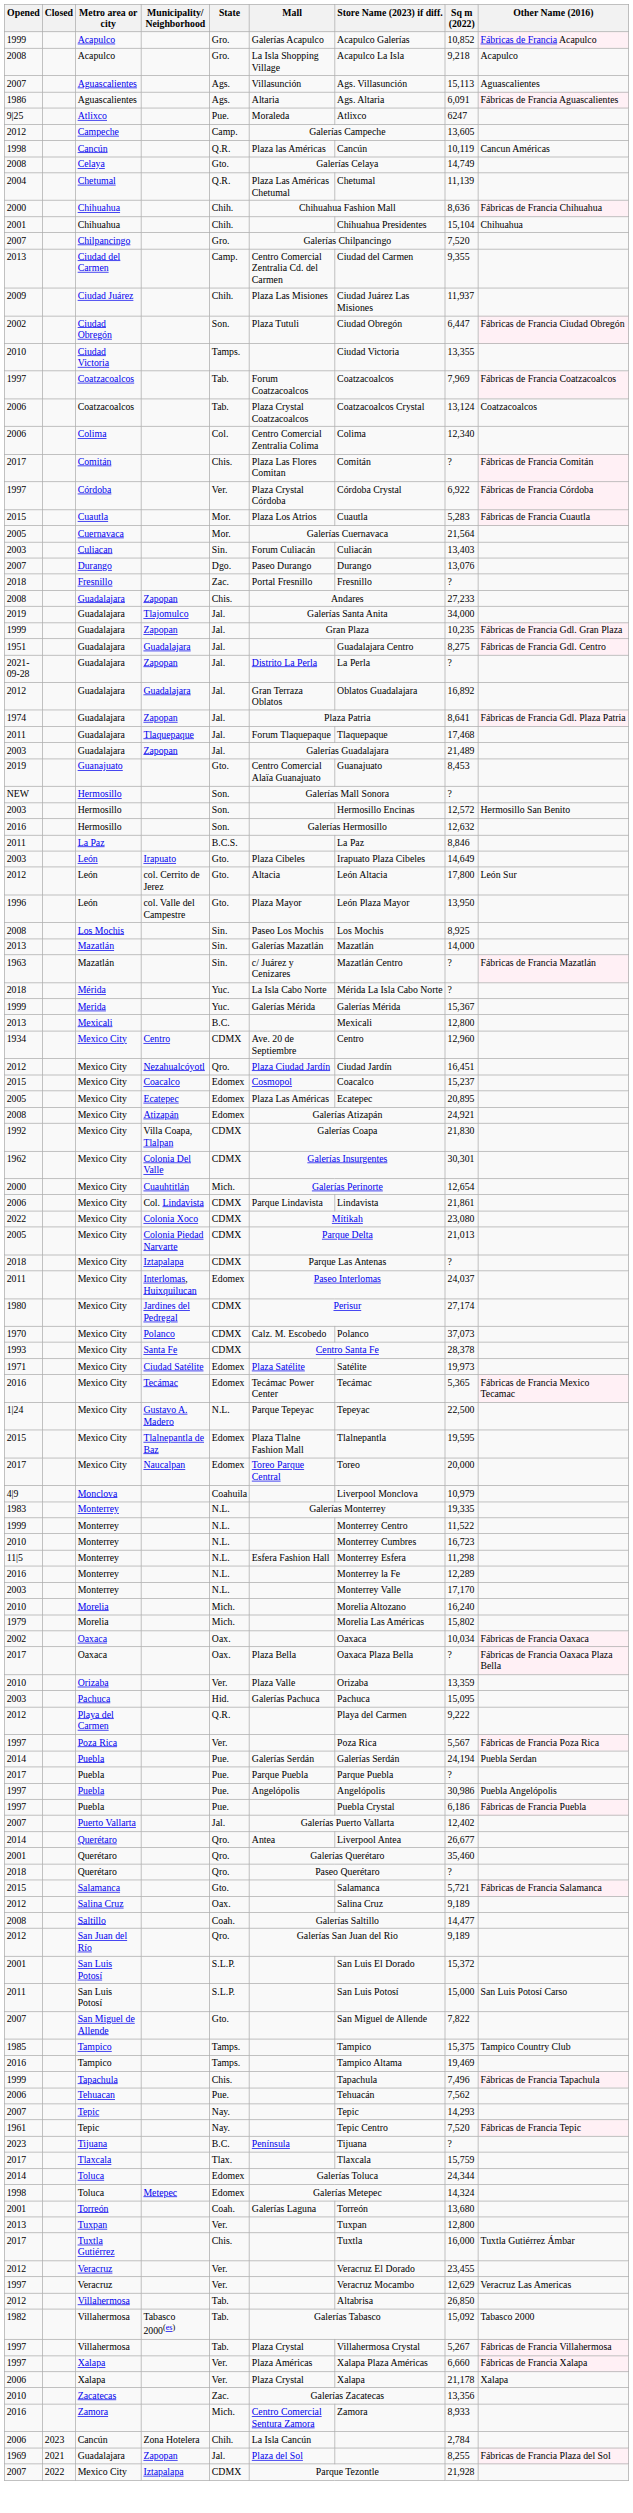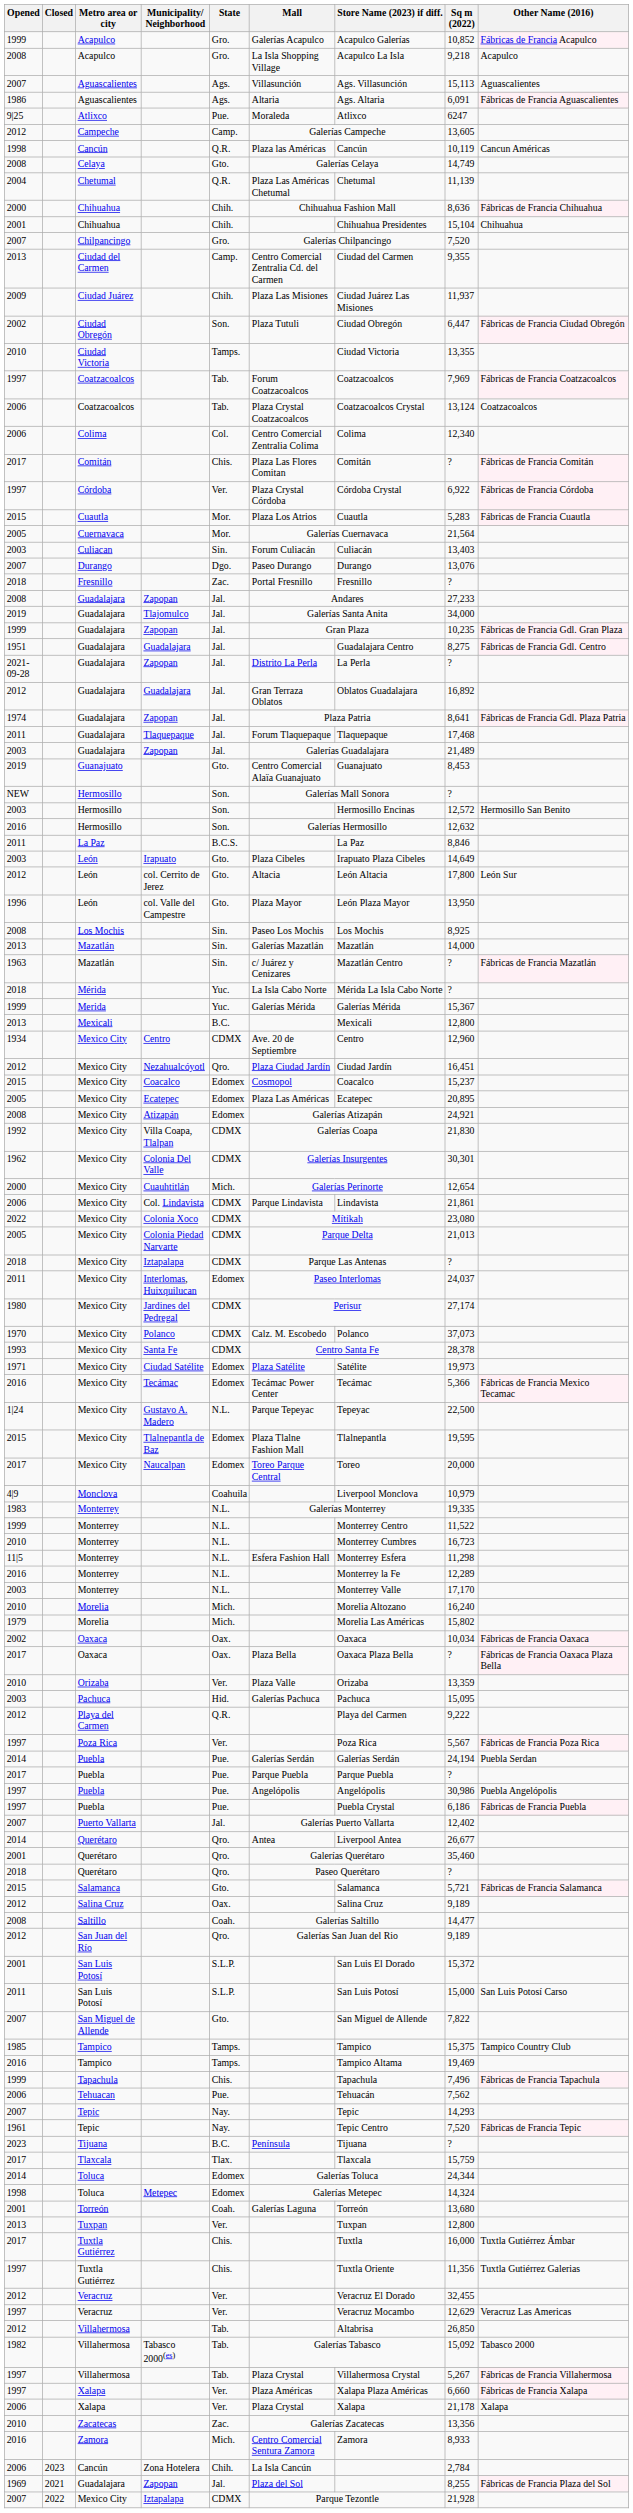2008 / Guadalajara | State: Chis. -> Jal.
2016 / Mexico City | Sq m (2022): 5,365 -> 5,366
+ row: 1997 | Tuxtla Gutiérrez | Chis. | Tuxtla Oriente | 11,356 | Tuxtla Gutiérrez Galerias
2012 / Veracruz | Sq m (2022): 23,455 -> 32,455
